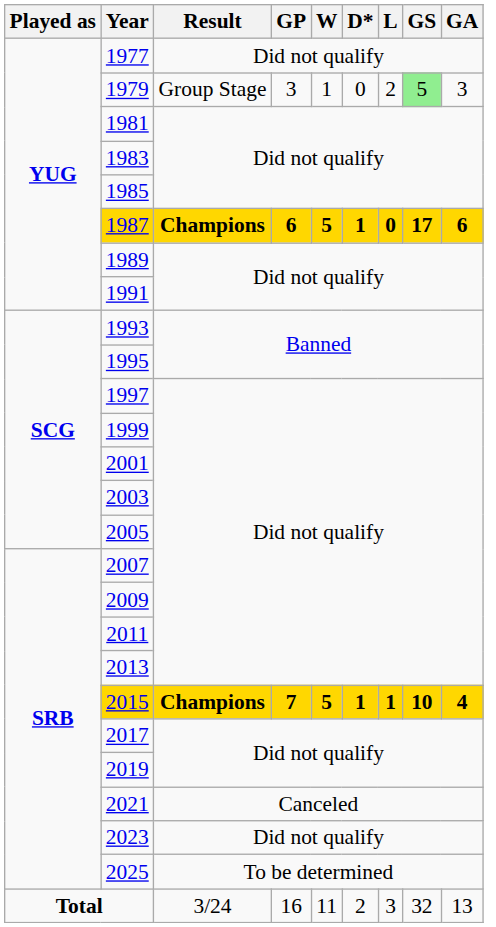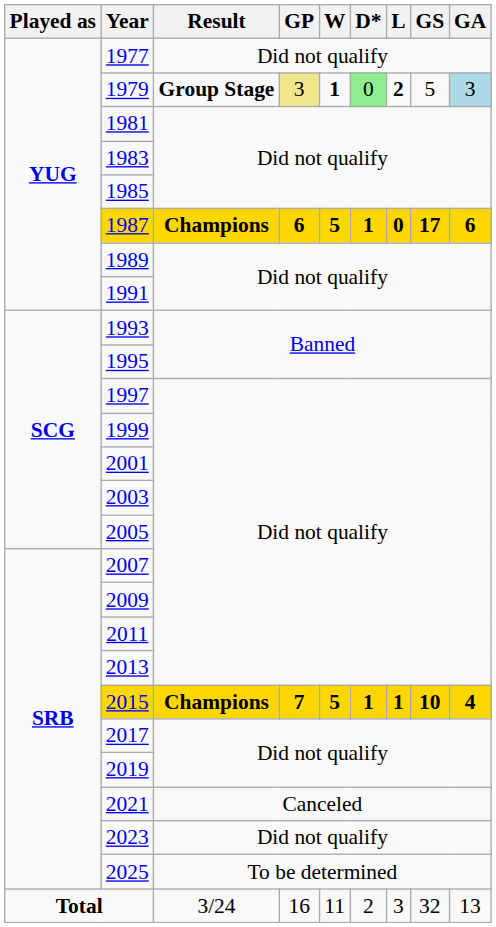1979 | Result: normal -> bold
1979 | GP: no background -> khaki background
1979 | W: normal -> bold
1979 | D*: no background -> lightgreen background
1979 | L: normal -> bold
1979 | GS: lightgreen background -> no background
1979 | GA: no background -> lightblue background
